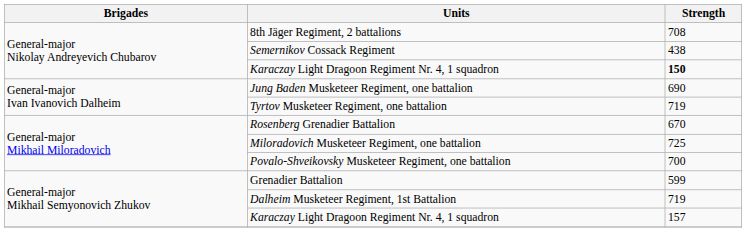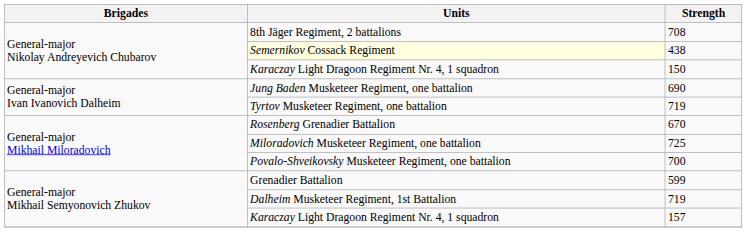Semernikov Cossack Regiment | Units: no background -> lightyellow background
Karaczay Light Dragoon Regiment Nr. 4, 1 squadron / 150 | Strength: bold -> normal
